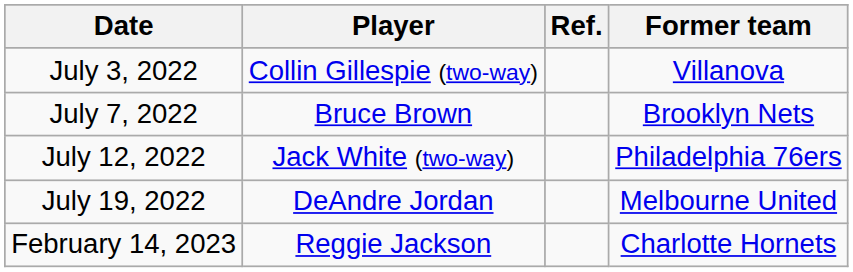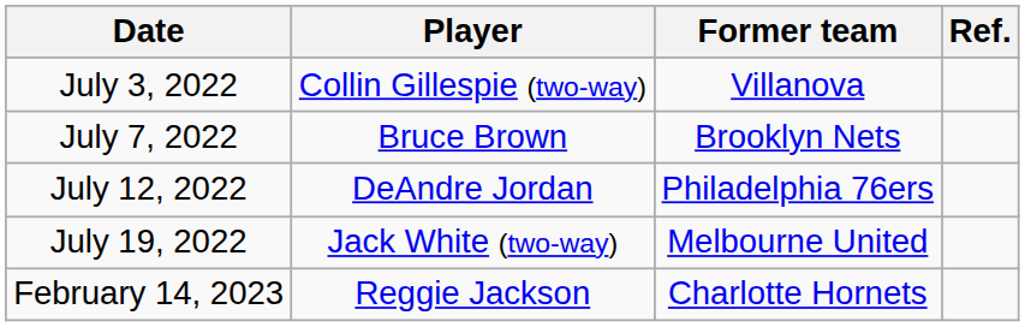columns swapped: Former team <-> Ref.
July 12, 2022 | Player: Jack White (two-way) -> DeAndre Jordan
July 19, 2022 | Player: DeAndre Jordan -> Jack White (two-way)
